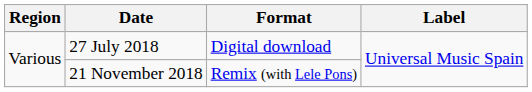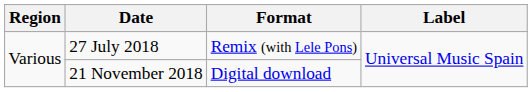27 July 2018 | Format: Digital download -> Remix (with Lele Pons)
21 November 2018 | Format: Remix (with Lele Pons) -> Digital download
